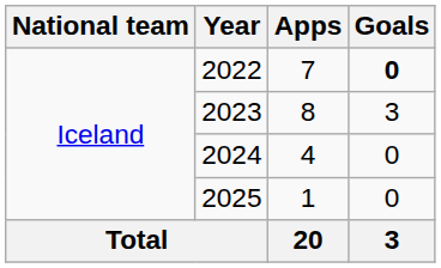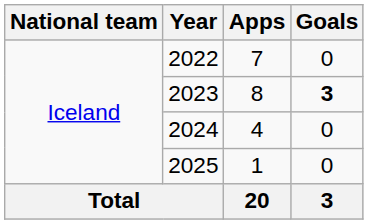2022 | Goals: bold -> normal
2023 | Goals: normal -> bold
